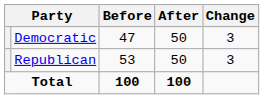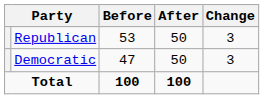rows swapped: Democratic <-> Republican
